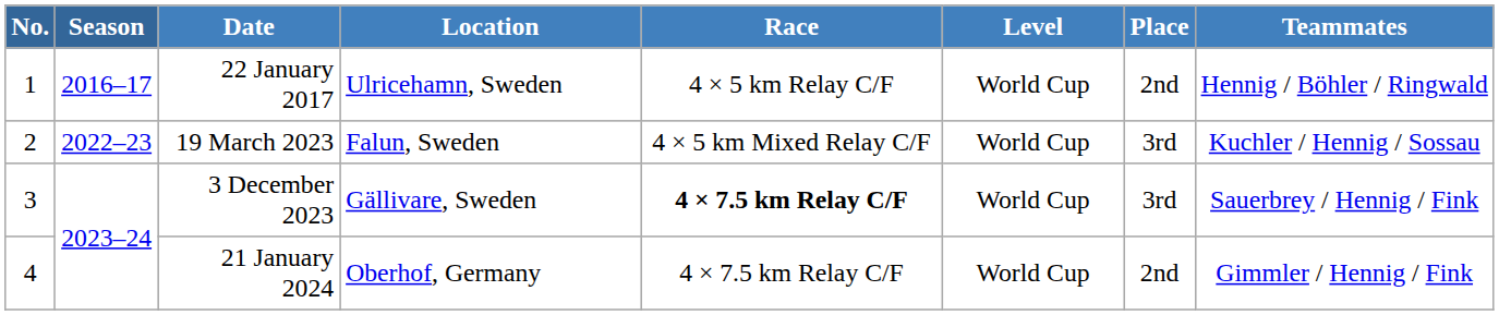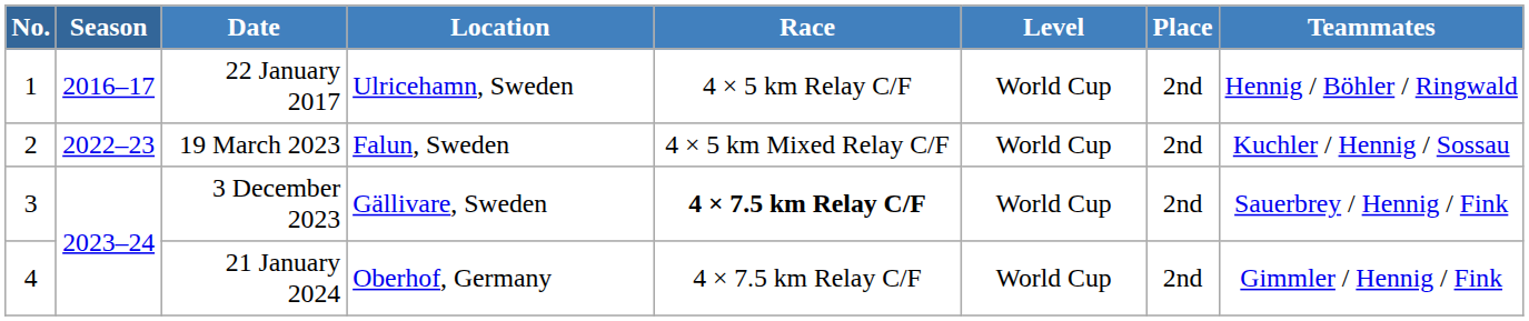19 March 2023 | Place: 3rd -> 2nd
3 December 2023 | Place: 3rd -> 2nd
